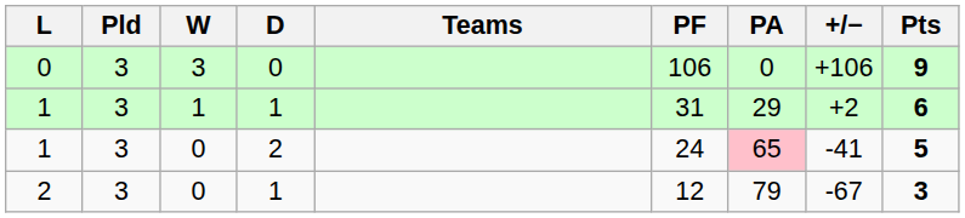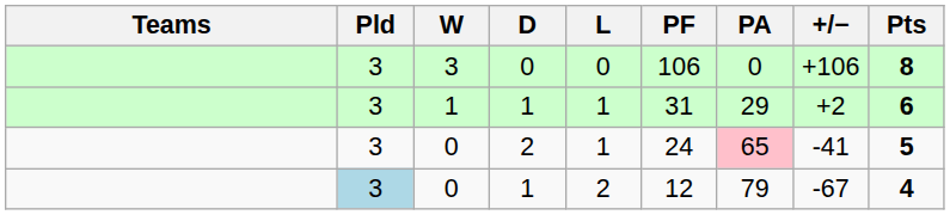columns swapped: Teams <-> L
row 2 | Pts: 9 -> 8
row 5 | Pld: no background -> lightblue background
row 5 | Pts: 3 -> 4
